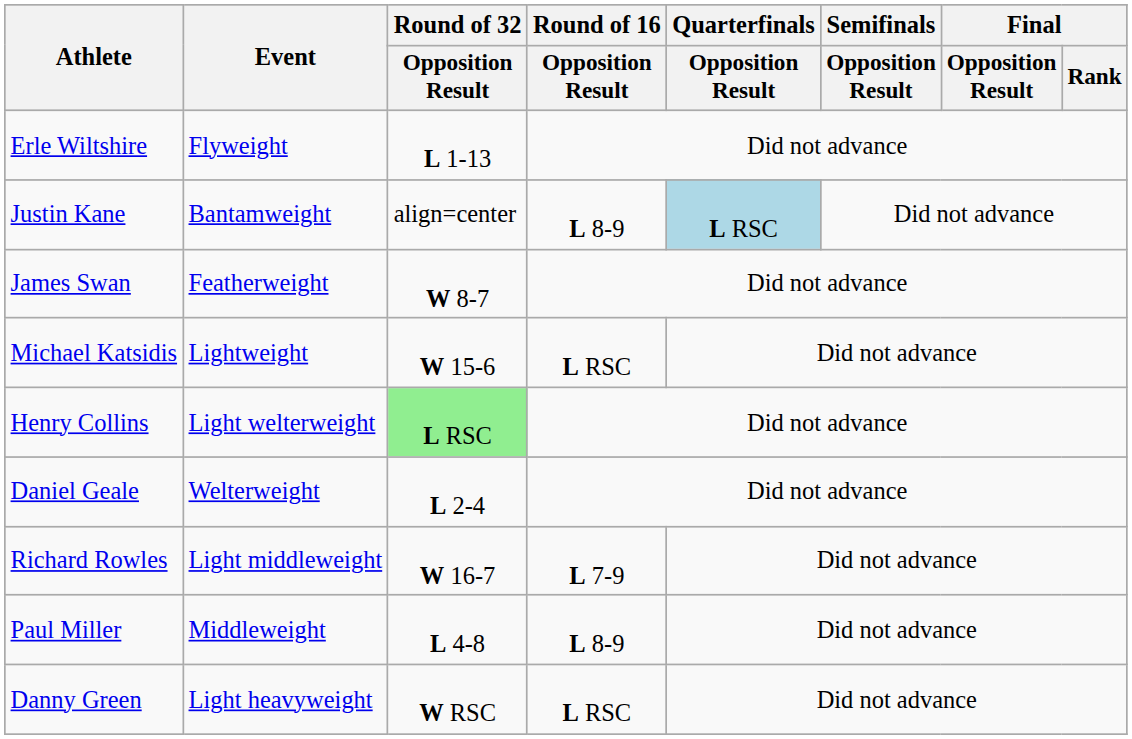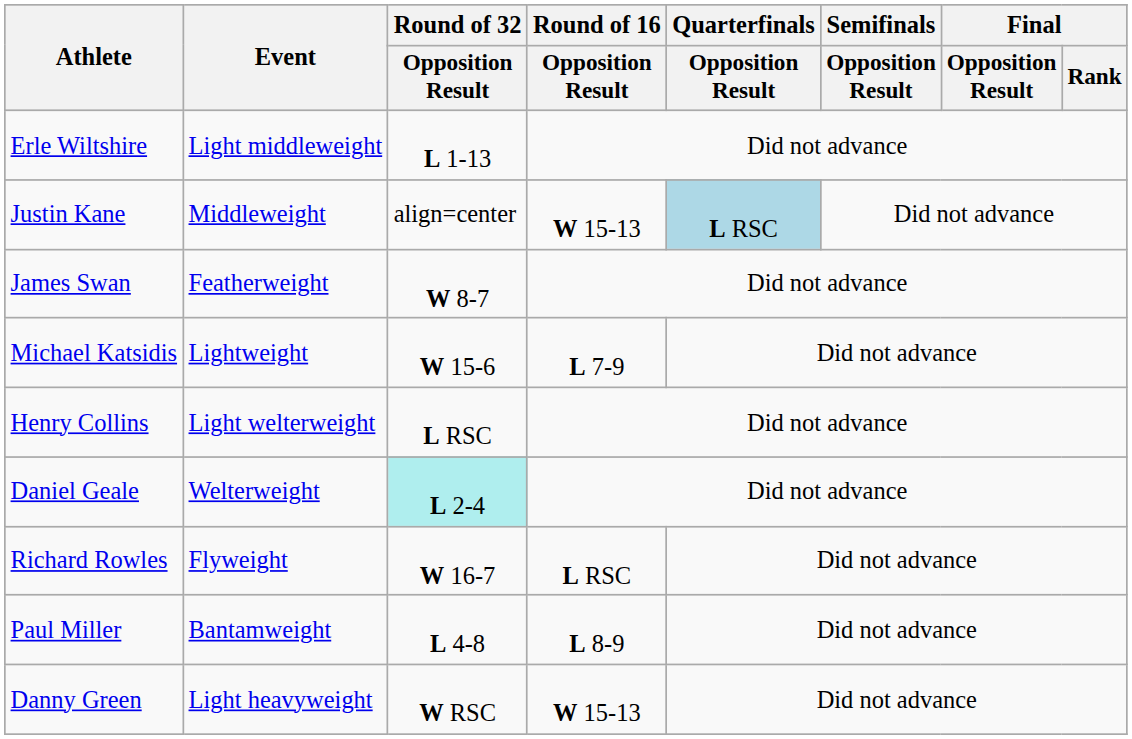Erle Wiltshire | Event: Flyweight -> Light middleweight
Justin Kane | Event: Bantamweight -> Middleweight
Justin Kane | Round of 16 / Opposition Result: L 8-9 -> W 15-13
Michael Katsidis | Round of 16 / Opposition Result: L RSC -> L 7-9
Henry Collins | Round of 32 / Opposition Result: lightgreen background -> no background
Daniel Geale | Round of 32 / Opposition Result: no background -> paleturquoise background
Richard Rowles | Event: Light middleweight -> Flyweight
Richard Rowles | Round of 16 / Opposition Result: L 7-9 -> L RSC
Paul Miller | Event: Middleweight -> Bantamweight
Danny Green | Round of 16 / Opposition Result: L RSC -> W 15-13
